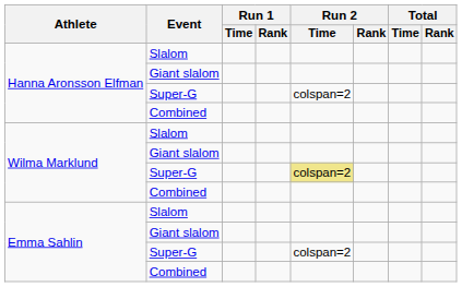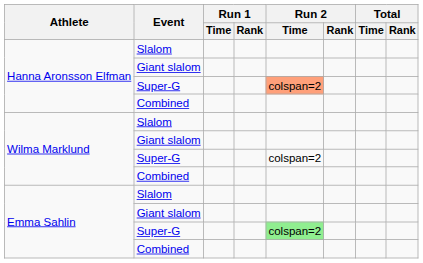Hanna Aronsson Elfman / Super-G | Run 2 / Time: no background -> lightsalmon background
Wilma Marklund / Super-G | Run 2 / Time: khaki background -> no background
Emma Sahlin / Super-G | Run 2 / Time: no background -> lightgreen background
